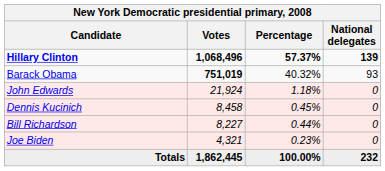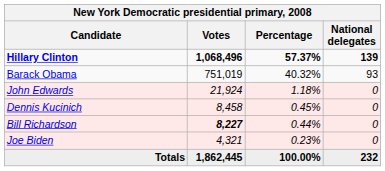Barack Obama | Votes: bold -> normal
Bill Richardson | Votes: normal -> bold
